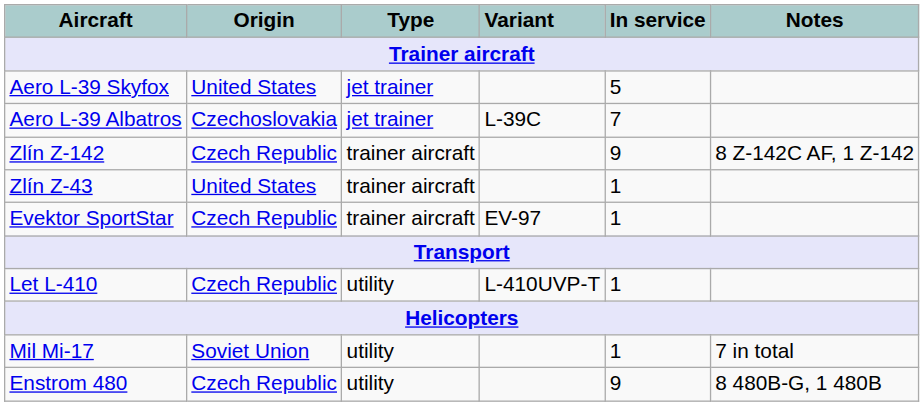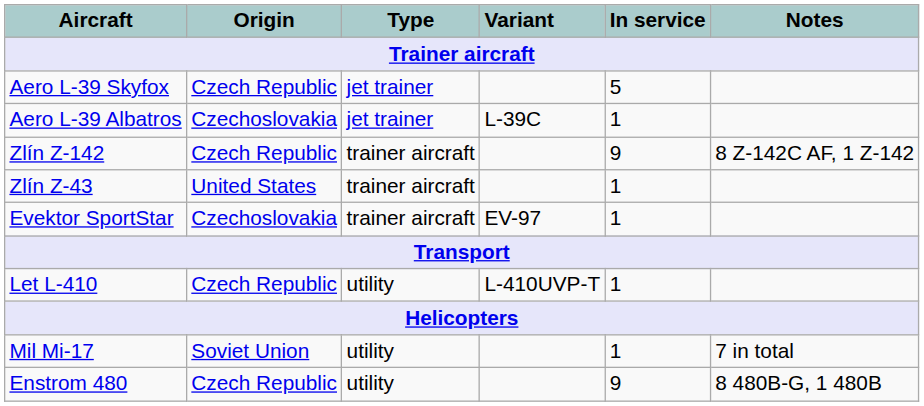Aero L-39 Skyfox | Origin: United States -> Czech Republic
Aero L-39 Albatros | In service: 7 -> 1
Evektor SportStar | Origin: Czech Republic -> Czechoslovakia
